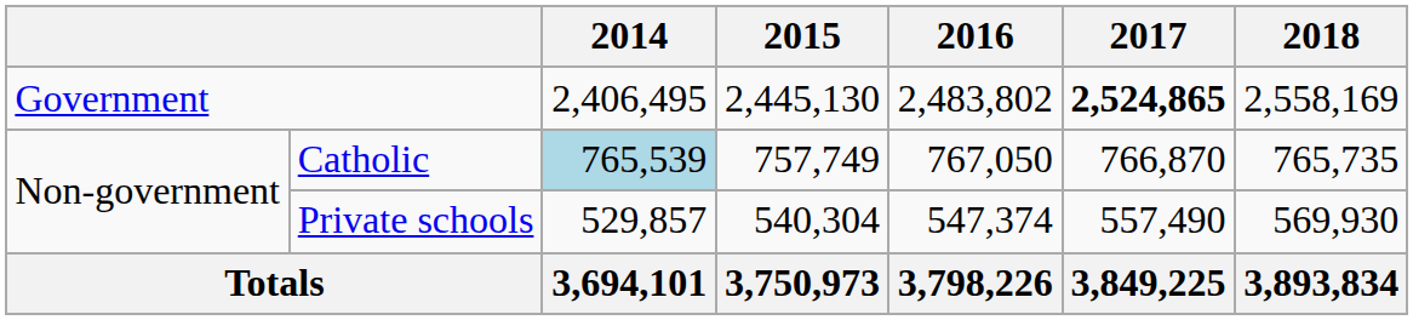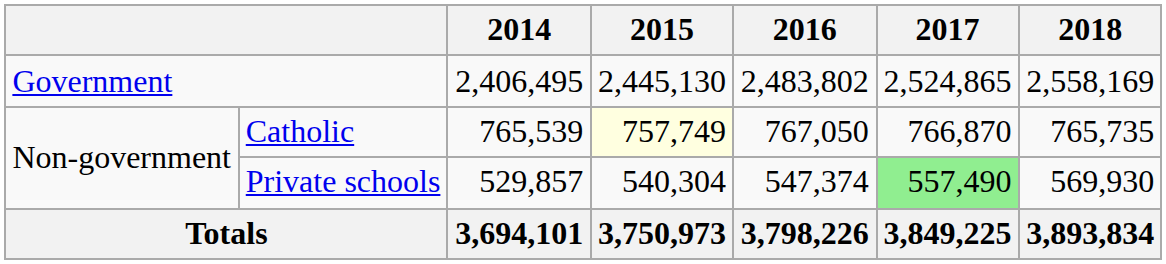Government | 2017: bold -> normal
Catholic | 2014: lightblue background -> no background
Catholic | 2015: no background -> lightyellow background
Private schools | 2017: no background -> lightgreen background
